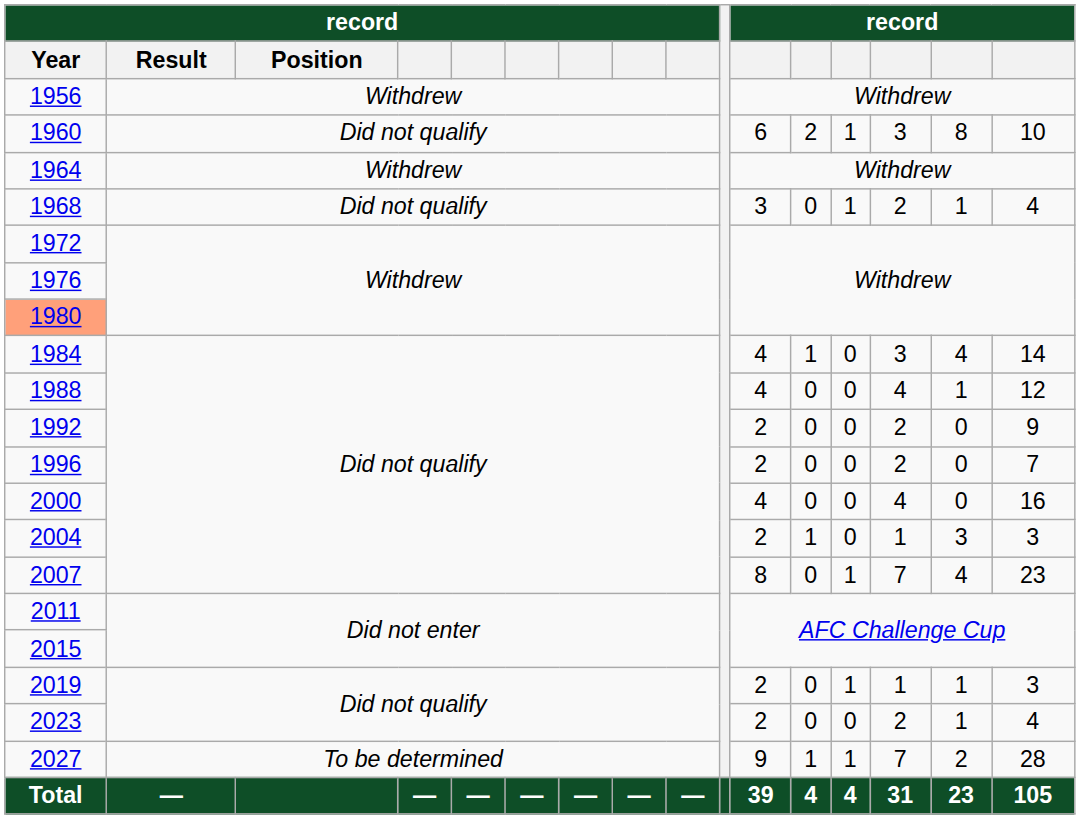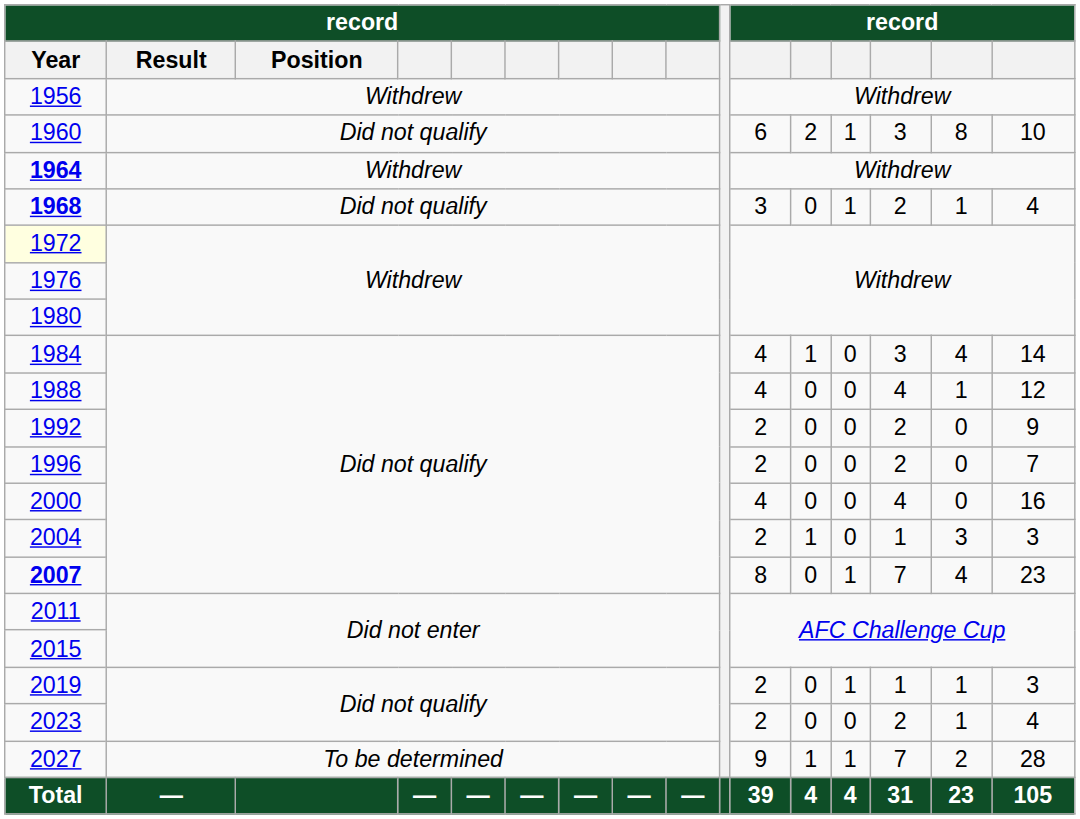1964 | record / Year: normal -> bold
1968 | record / Year: normal -> bold
1972 | record / Year: no background -> lightyellow background
1980 | record / Year: lightsalmon background -> no background
2007 | record / Year: normal -> bold
